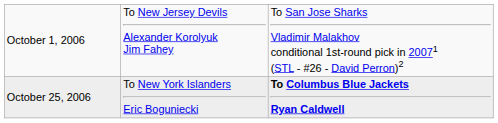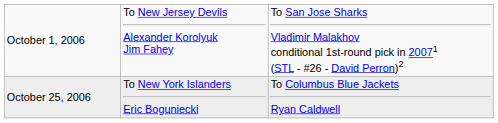October 25, 2006 | column 3: bold -> normal
